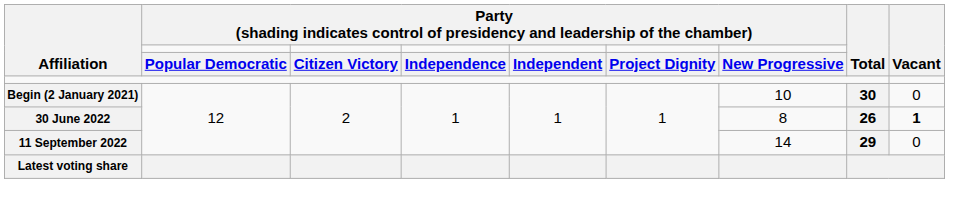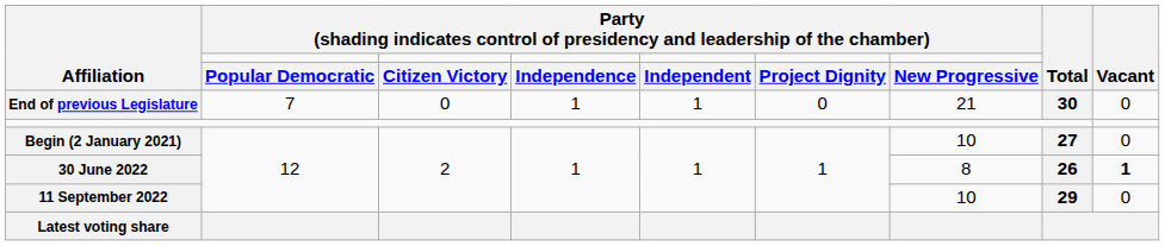+ row: End of previous Legislature | 7 | 0 | 1 | 1 | 0 | 21 | 30 | 0
Begin (2 January 2021) | Total: 30 -> 27
11 September 2022 | column 7: 14 -> 10
